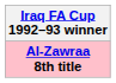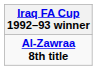row 2 | column 1: pink background -> no background
